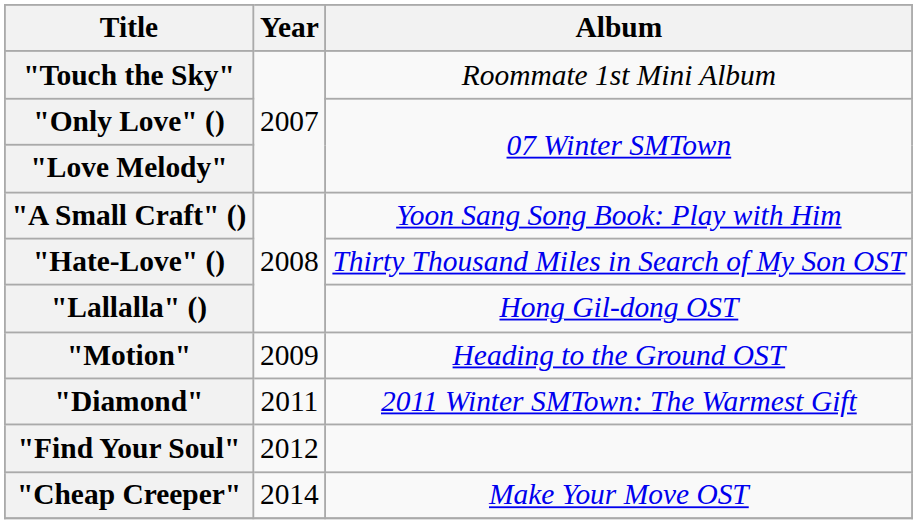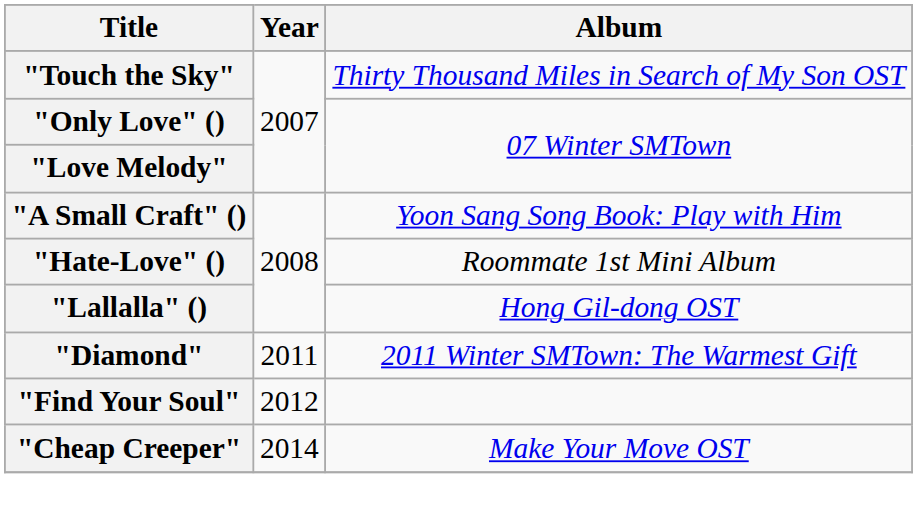"Touch the Sky" | Album: Roommate 1st Mini Album -> Thirty Thousand Miles in Search of My Son OST
"Hate-Love" () | Album: Thirty Thousand Miles in Search of My Son OST -> Roommate 1st Mini Album
- row: "Motion" | 2009 | Heading to the Ground OST
